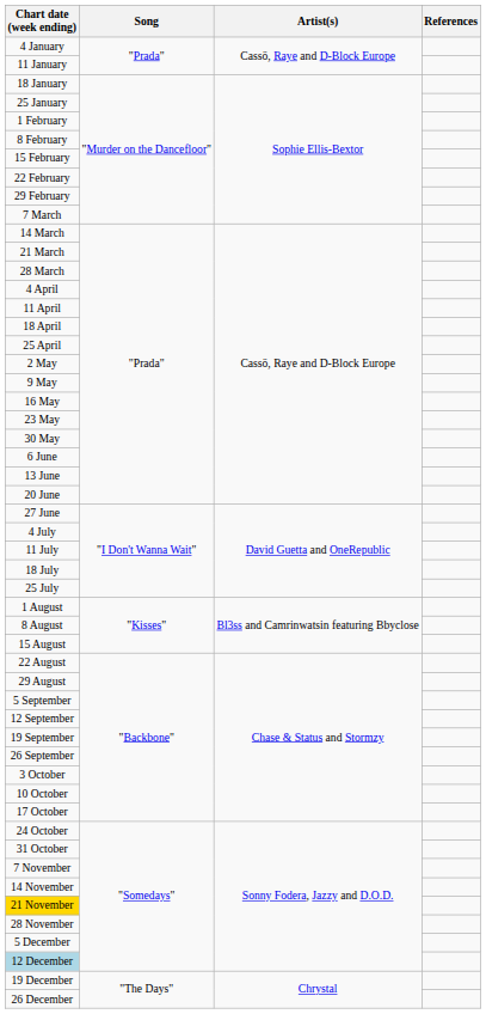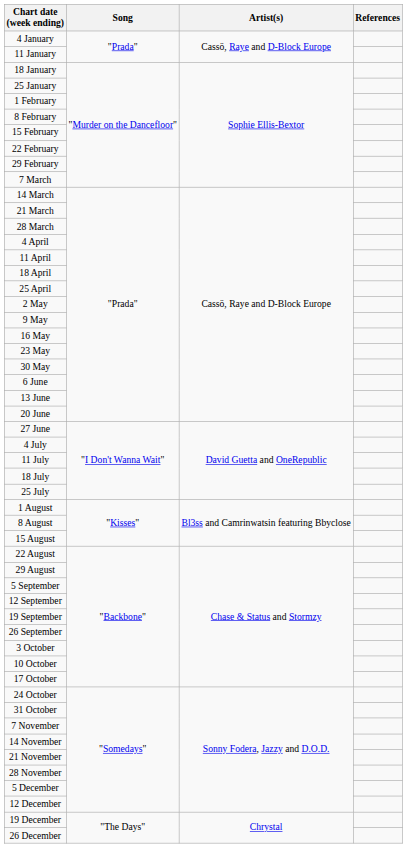21 November | Chart date (week ending): gold background -> no background
12 December | Chart date (week ending): lightblue background -> no background
